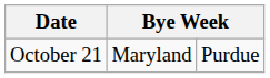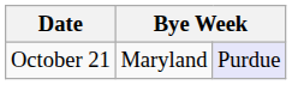October 21 | column 3: no background -> lavender background
